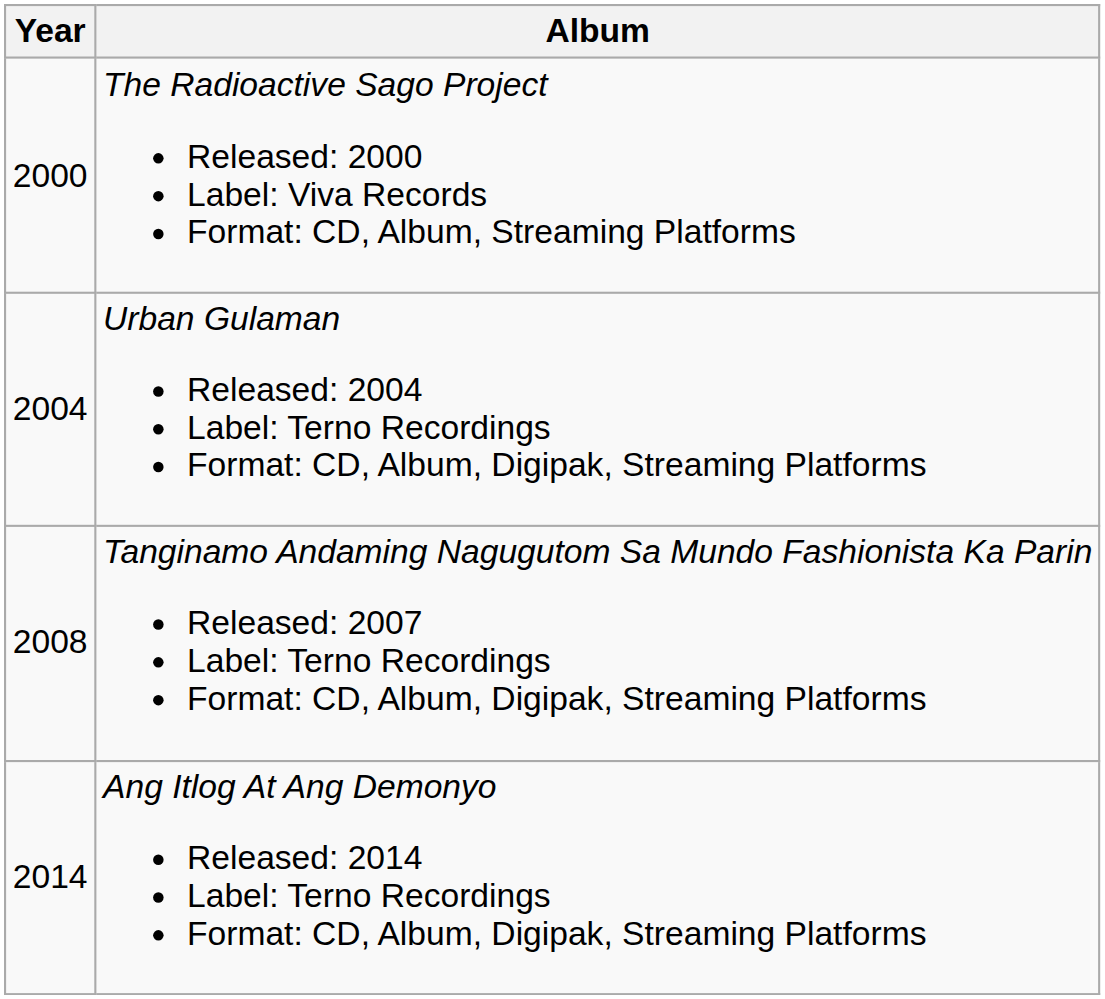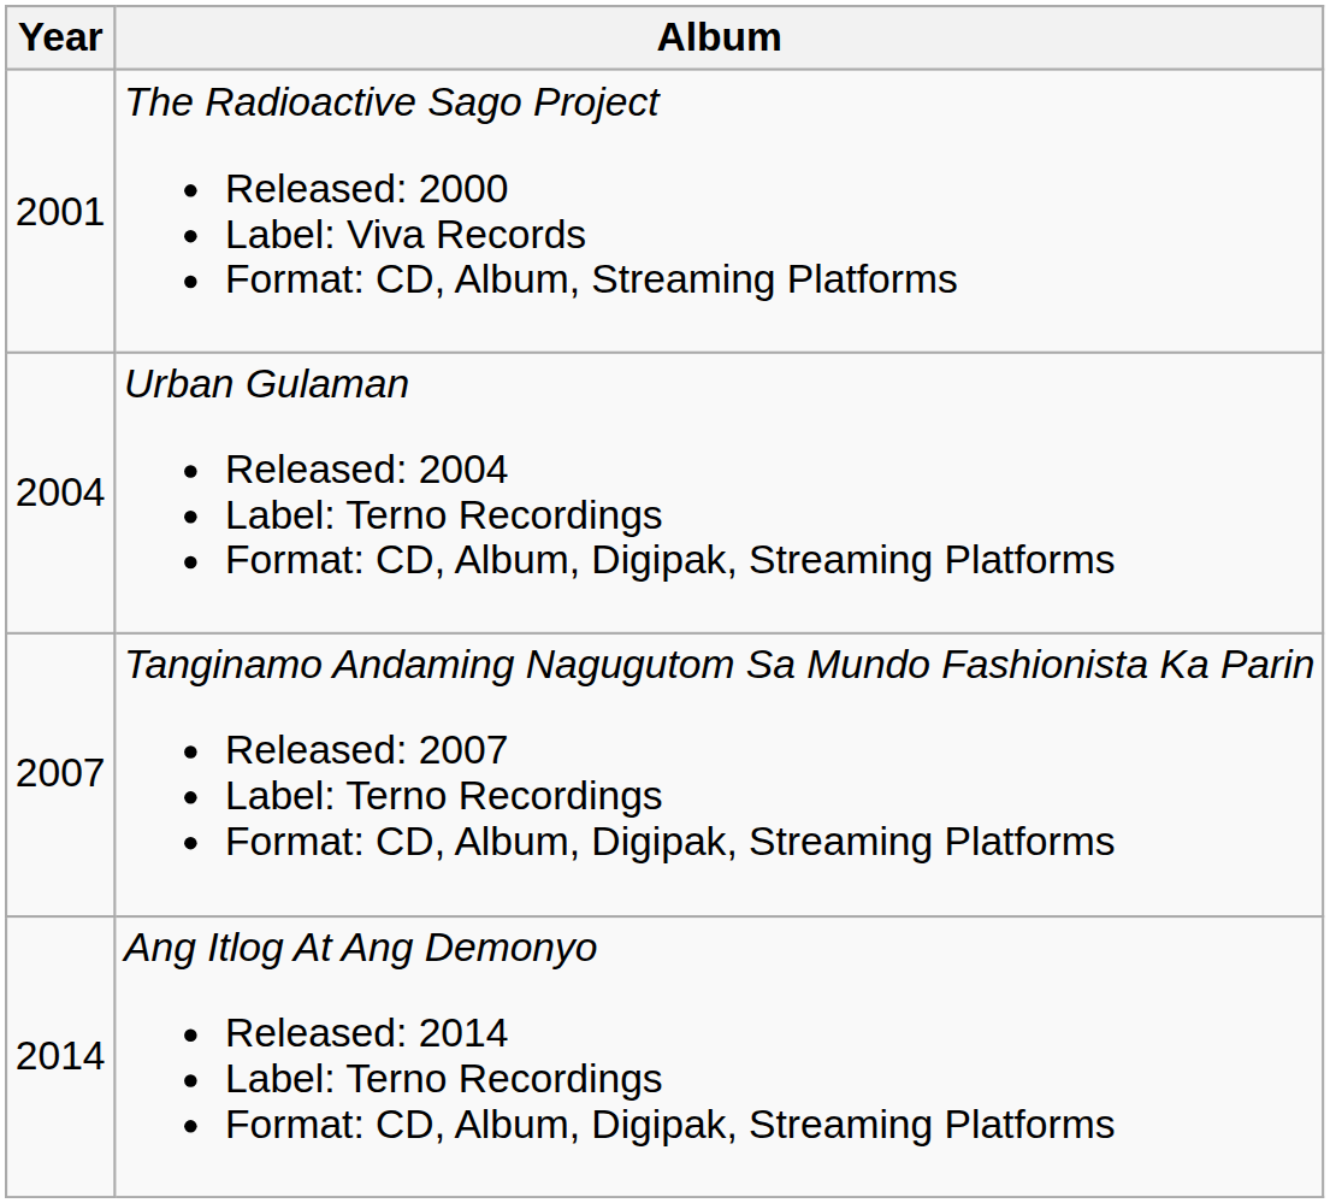row 2 | Year: 2000 -> 2001
row 4 | Year: 2008 -> 2007
